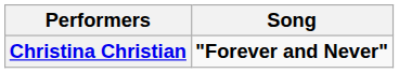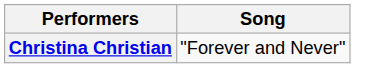Christina Christian | Song: bold -> normal
